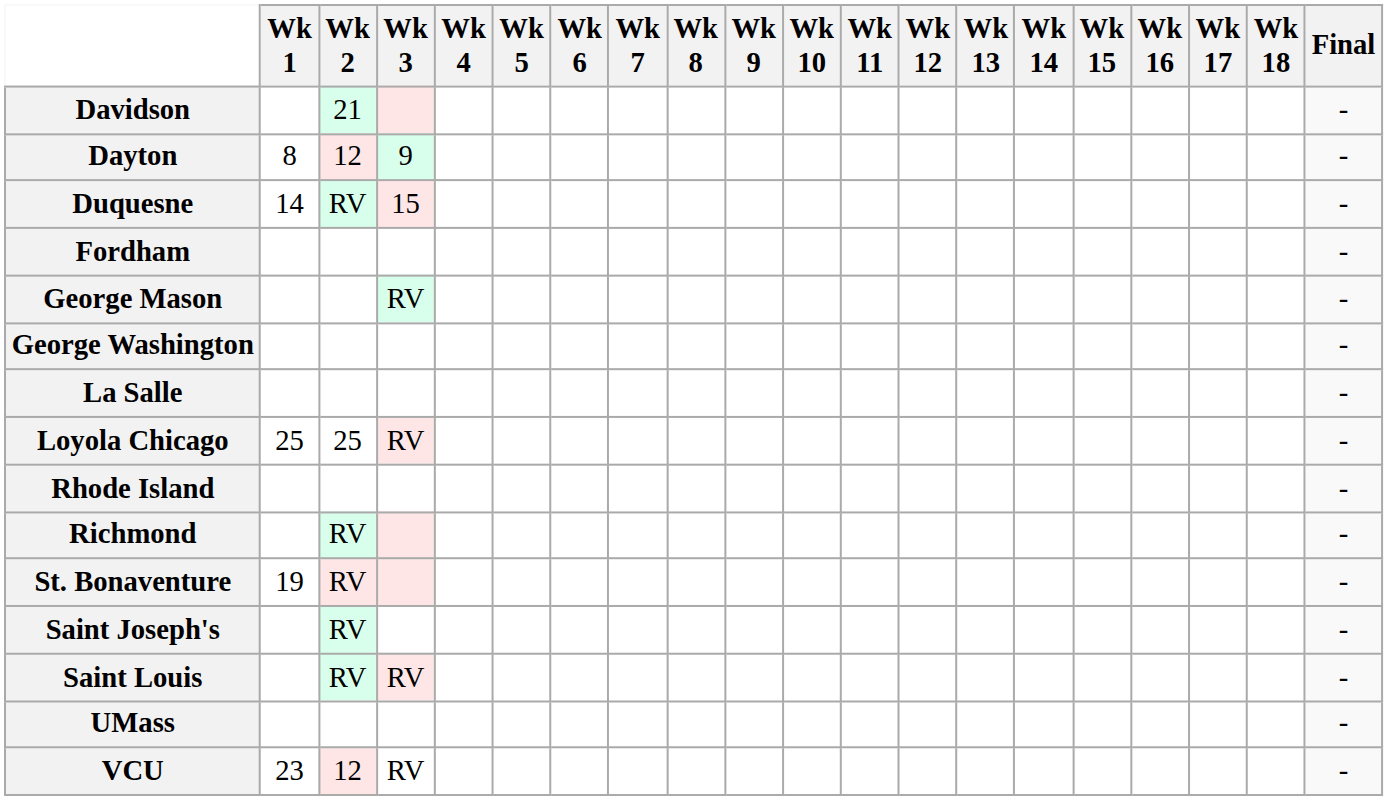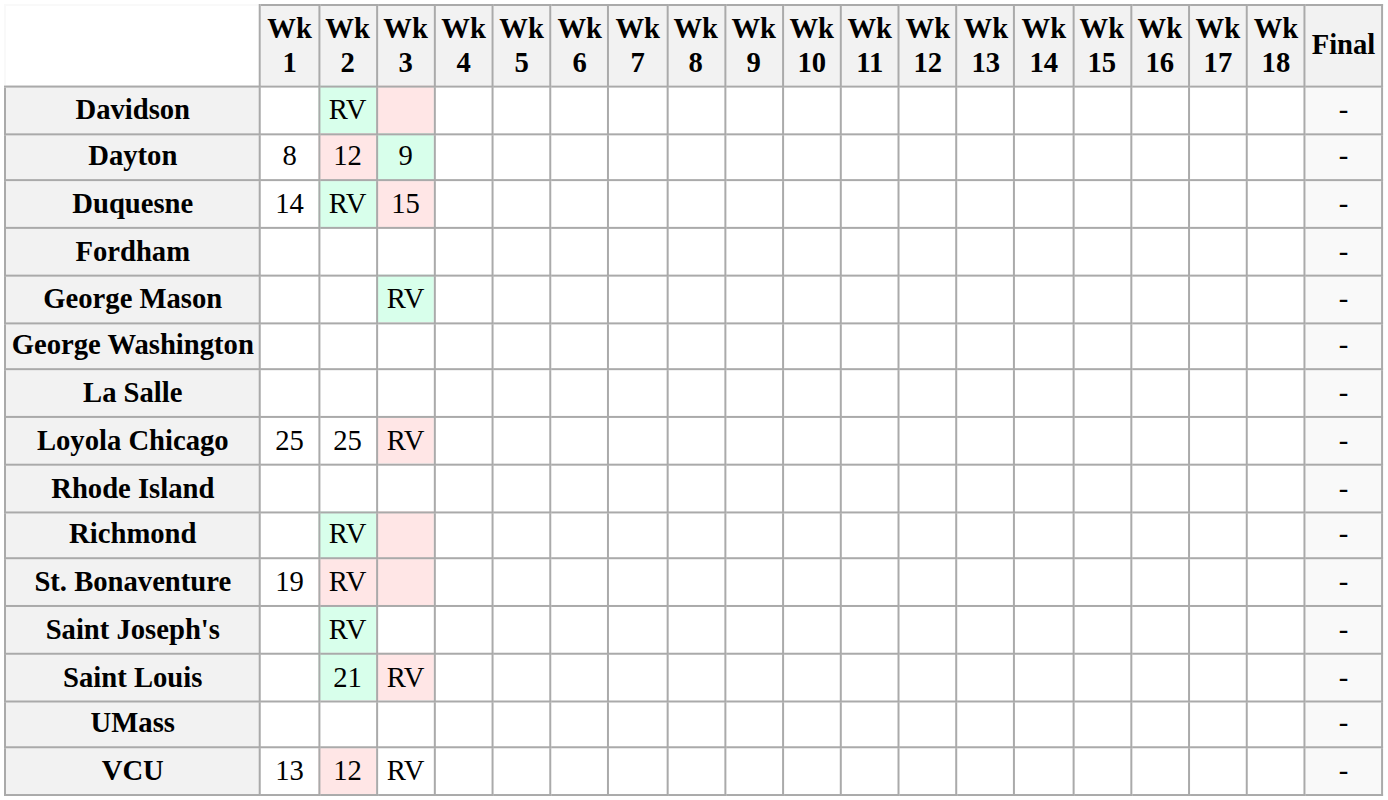Davidson | Wk 2: 21 -> RV
Saint Louis | Wk 2: RV -> 21
VCU | Wk 1: 23 -> 13
